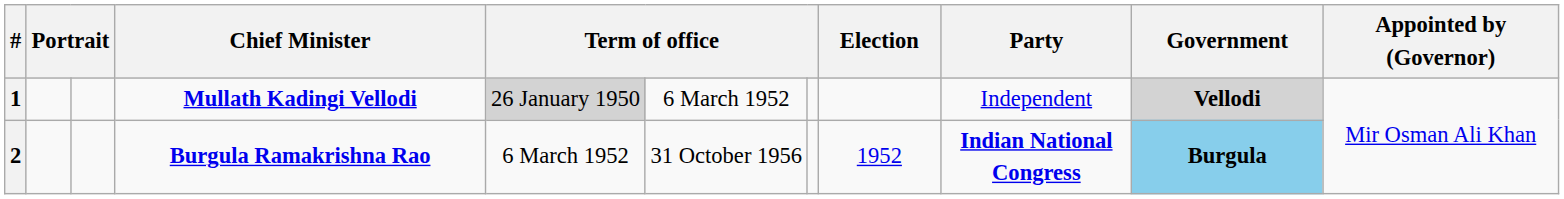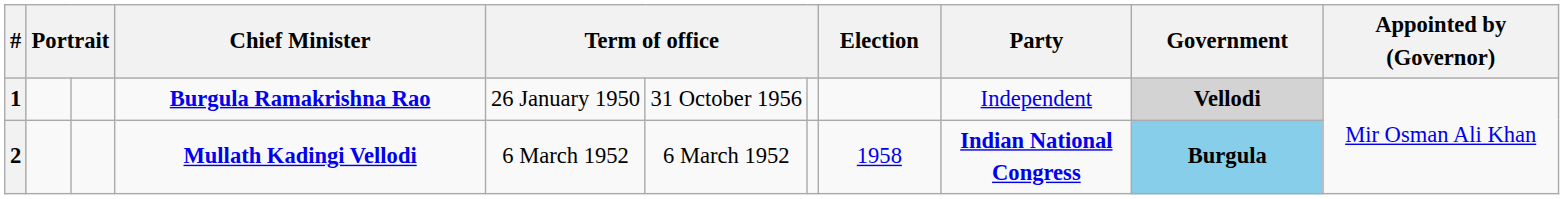1 | Chief Minister: Mullath Kadingi Vellodi -> Burgula Ramakrishna Rao
1 | column 5: lightgrey background -> no background
1 | column 6: 6 March 1952 -> 31 October 1956
2 | Chief Minister: Burgula Ramakrishna Rao -> Mullath Kadingi Vellodi
2 | column 6: 31 October 1956 -> 6 March 1952
2 | Election: 1952 -> 1958
